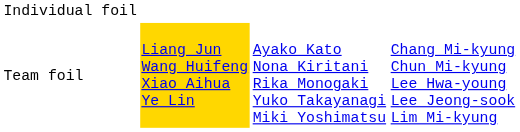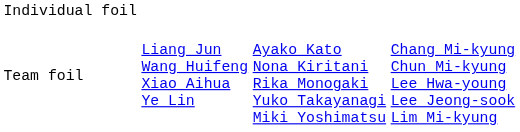Team foil | column 2: gold background -> no background
